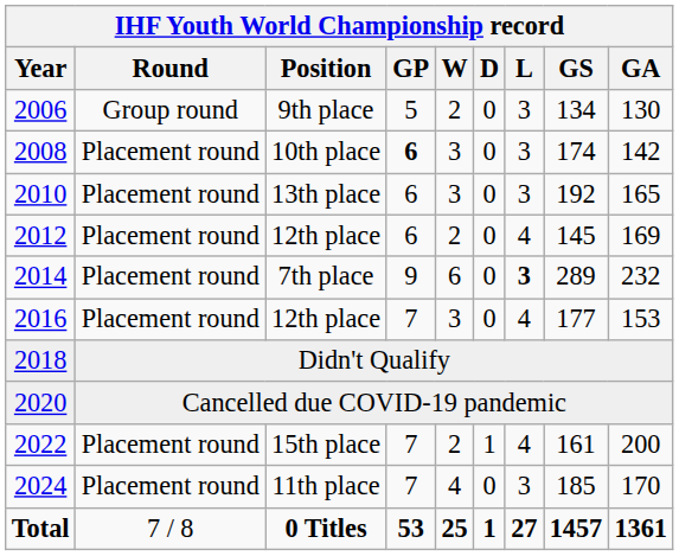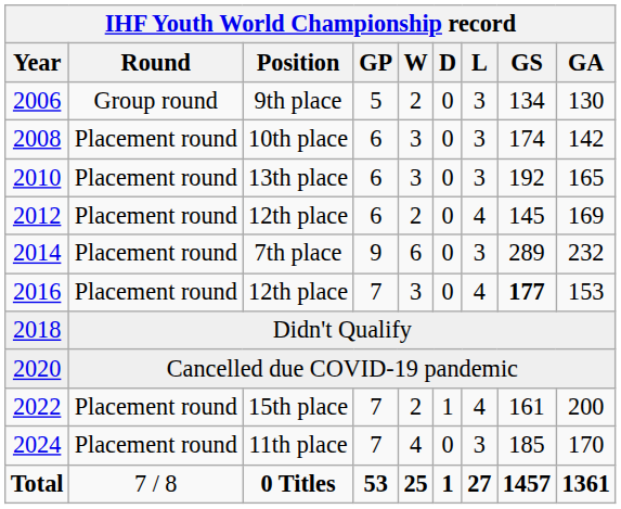10th place | GP: bold -> normal
7th place | L: bold -> normal
2016 / 12th place | GS: normal -> bold
